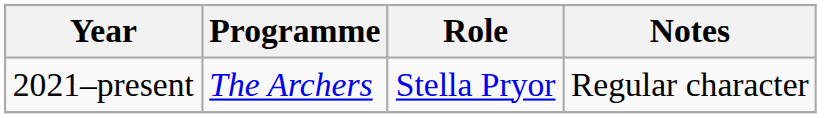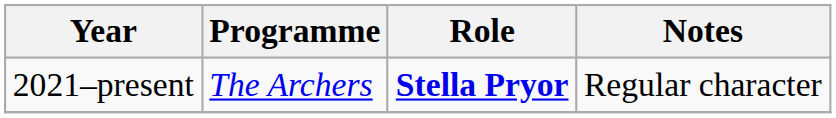2021–present | Role: normal -> bold
